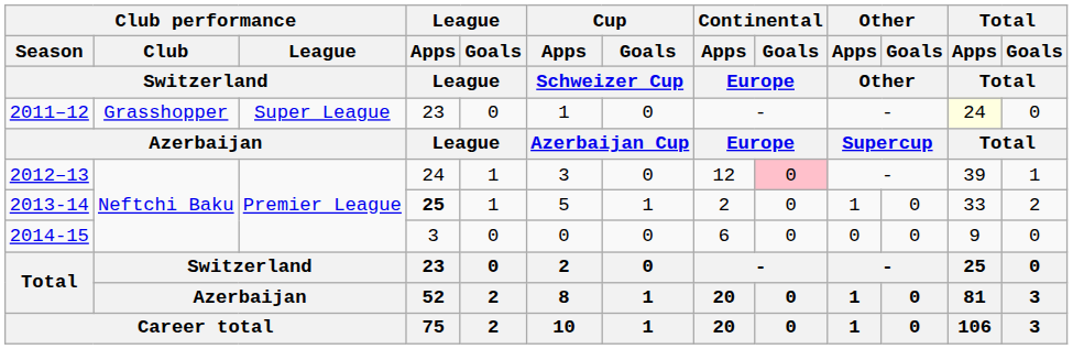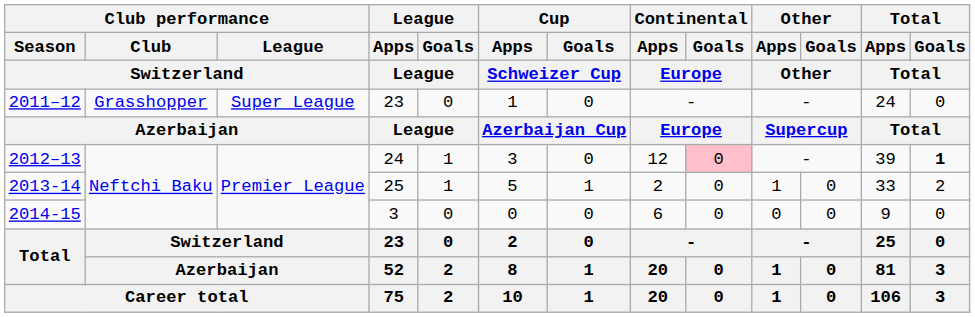2011–12 | Total / Apps / Total: lightyellow background -> no background
2012–13 | Total / Goals / Total: normal -> bold
2013-14 | League / Apps / League: bold -> normal
